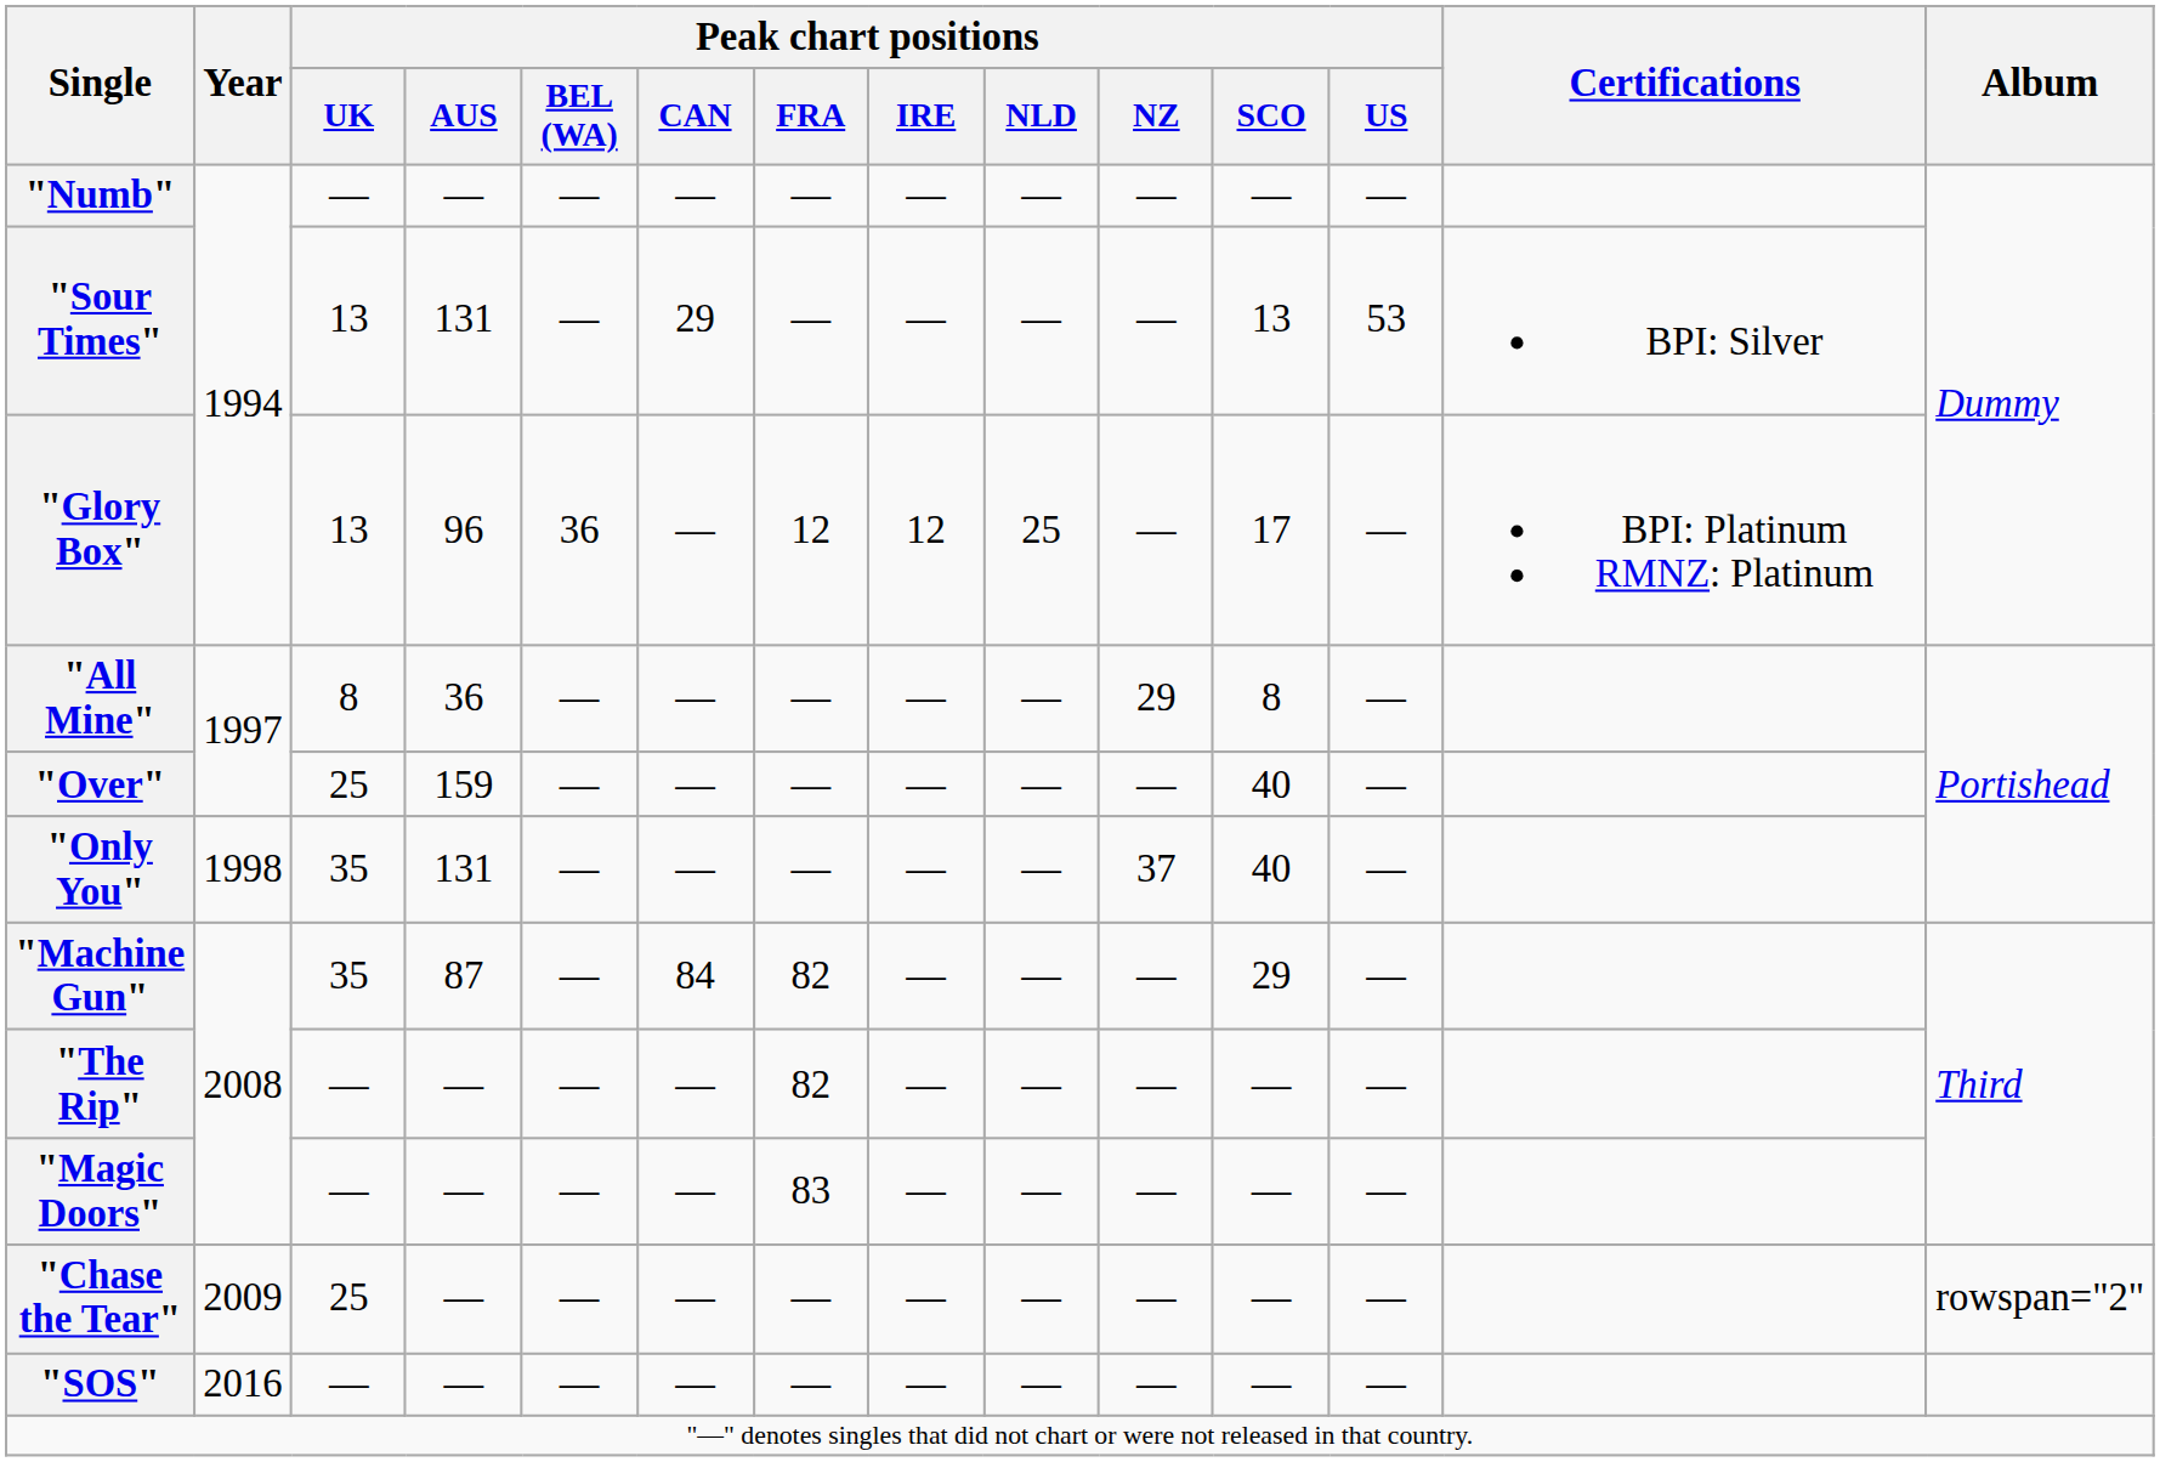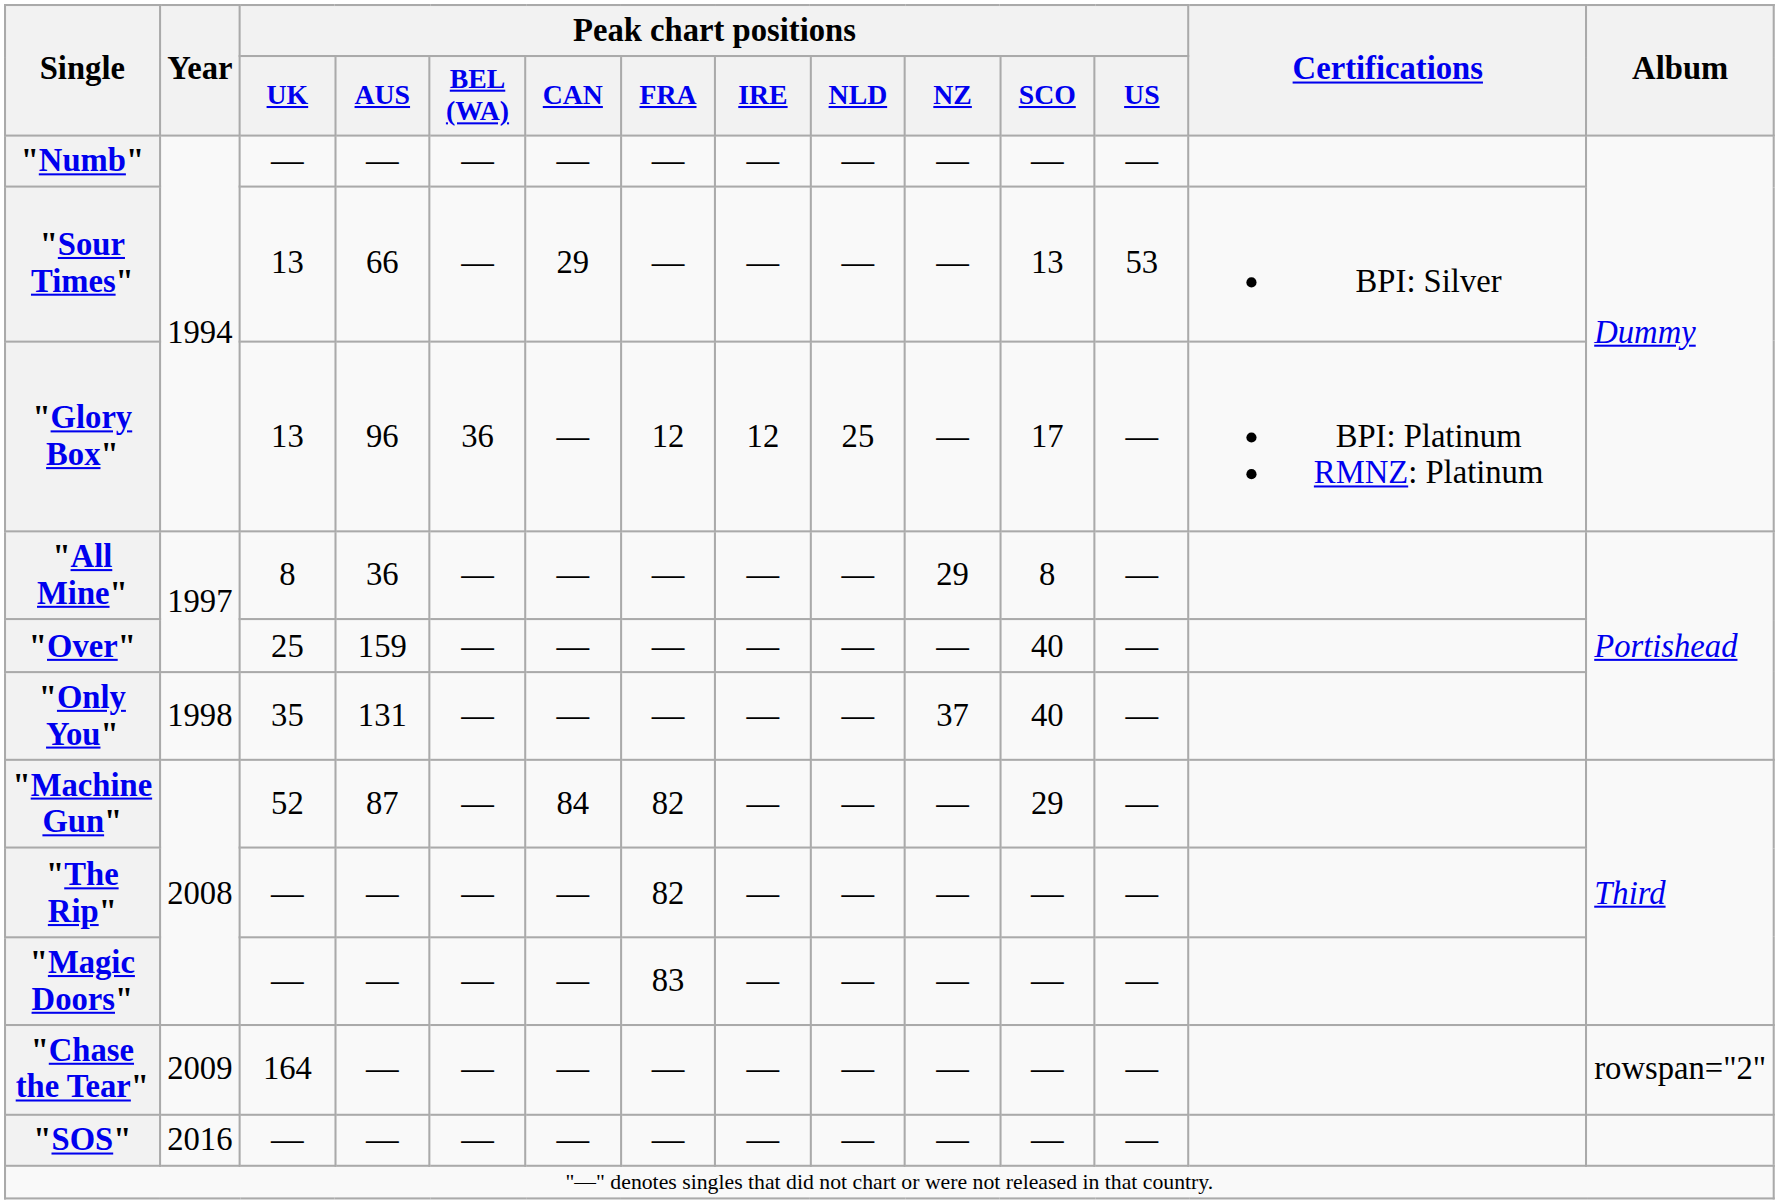"Sour Times" | Peak chart positions / AUS: 131 -> 66
"Machine Gun" | Peak chart positions / UK: 35 -> 52
"Chase the Tear" | Peak chart positions / UK: 25 -> 164
